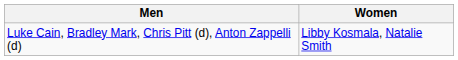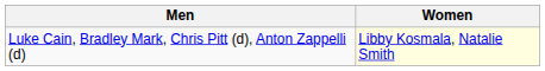Luke Cain, Bradley Mark, Chris Pitt (d), Anton Zappelli (d) | Women: no background -> lightyellow background
